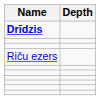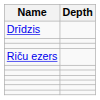row 2 | Name: bold -> normal
